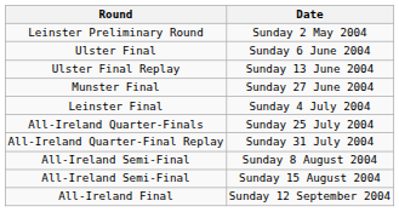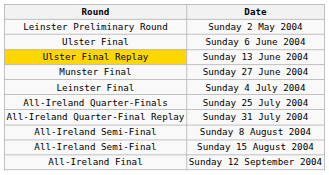Sunday 13 June 2004 | Round: no background -> gold background
